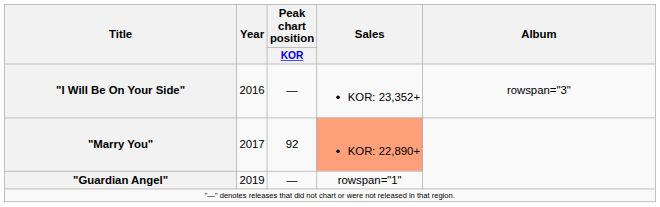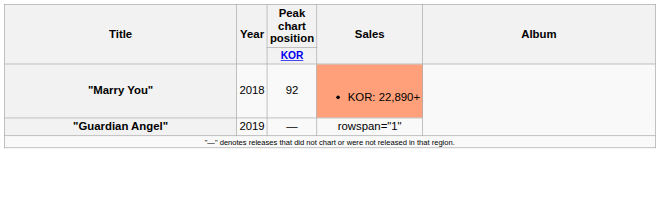- row: "I Will Be On Your Side" | 2016 | — | KOR: 23,352+ | rowspan="3"
"Marry You" | Year: 2017 -> 2018
